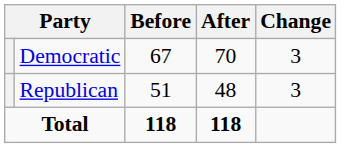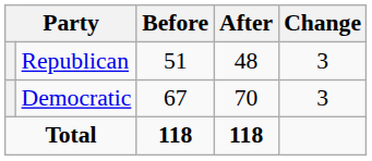rows swapped: Democratic <-> Republican
